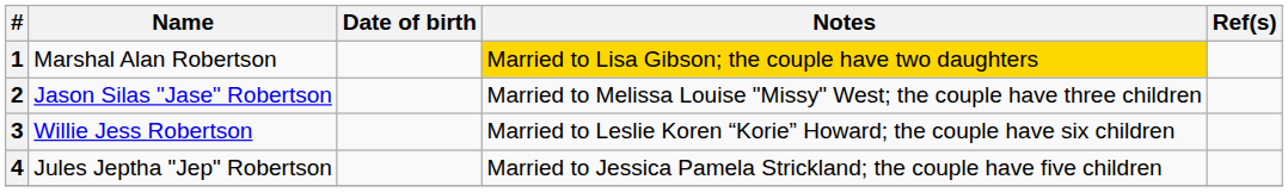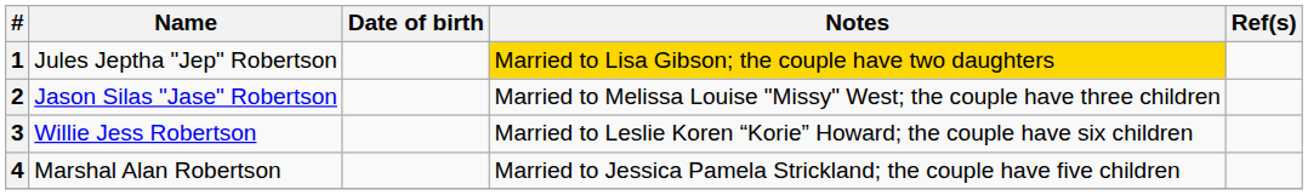1 | Name: Marshal Alan Robertson -> Jules Jeptha "Jep" Robertson
4 | Name: Jules Jeptha "Jep" Robertson -> Marshal Alan Robertson
